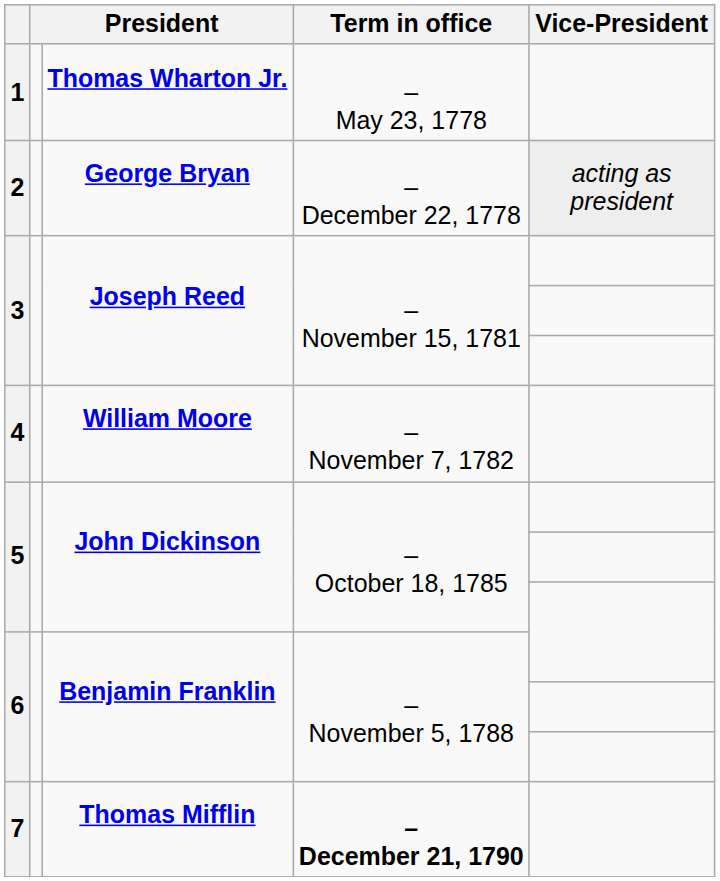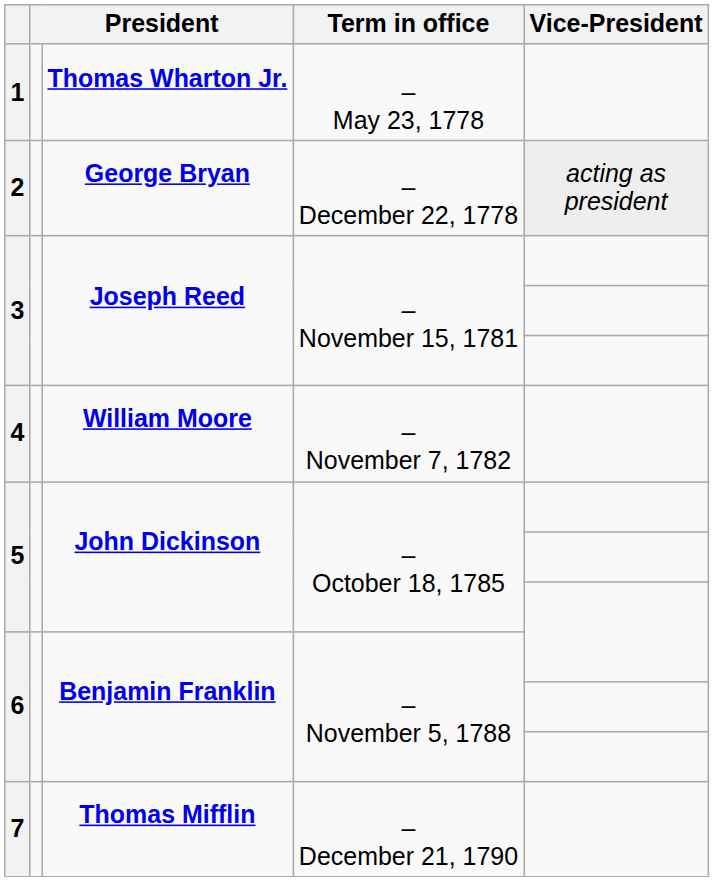7 | Term in office: bold -> normal
